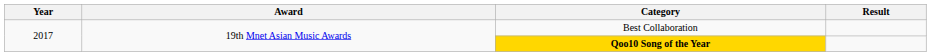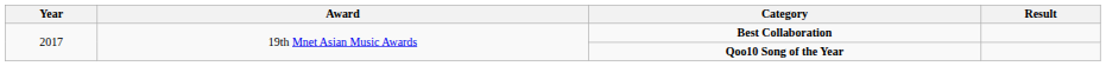Best Collaboration | Category: normal -> bold
Qoo10 Song of the Year | Category: gold background -> no background
